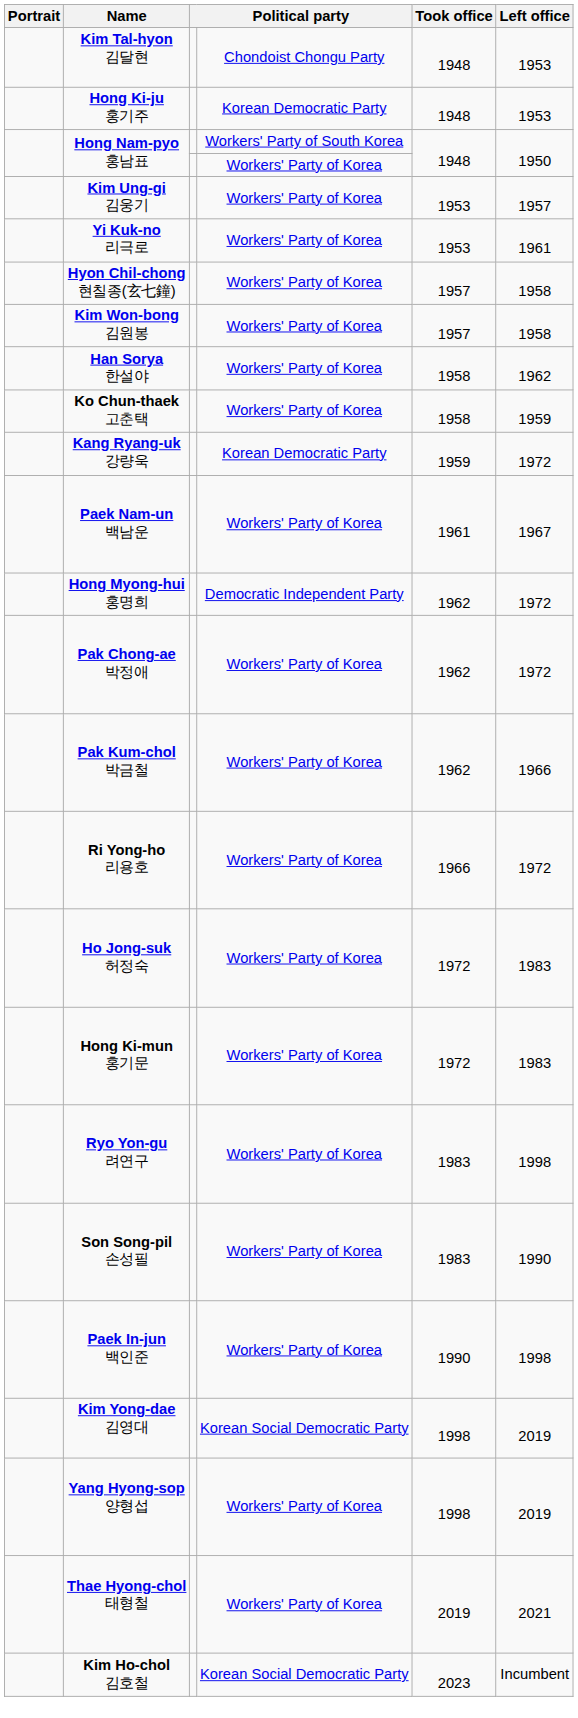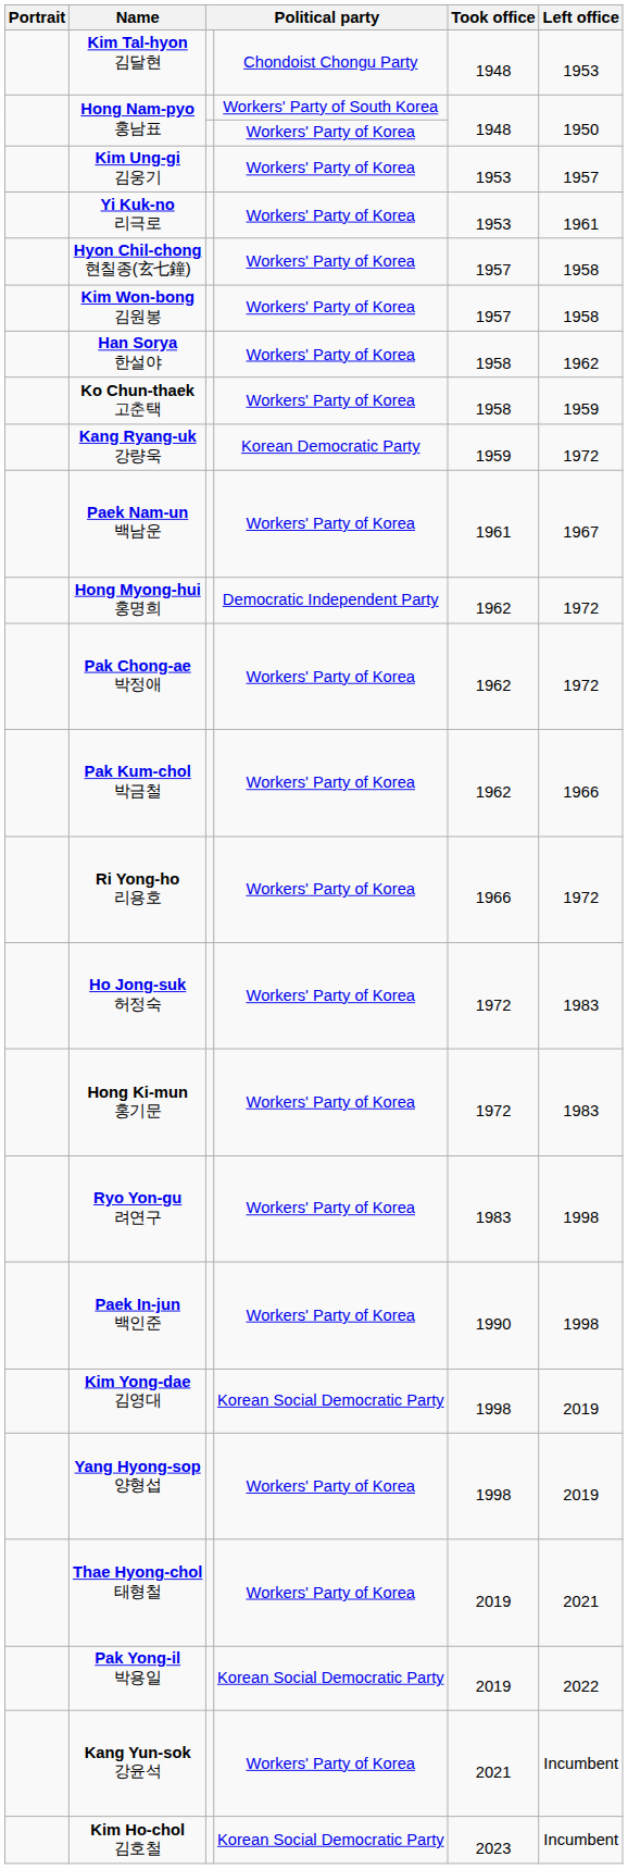- row: Hong Ki-ju 홍기주 | Korean Democratic Party | 1948 | 1953
- row: Son Song-pil 손성필 | Workers' Party of Korea | 1983 | 1990
+ row: Pak Yong-il 박용일 | Korean Social Democratic Party | 2019 | 2022
+ row: Kang Yun-sok 강윤석 | Workers' Party of Korea | 2021 | Incumbent
